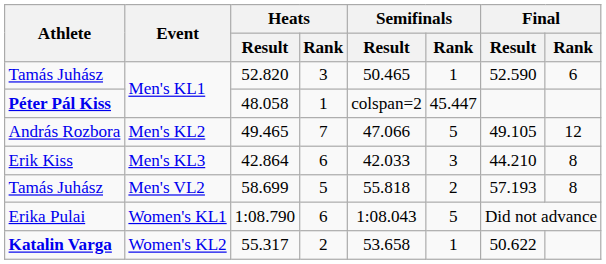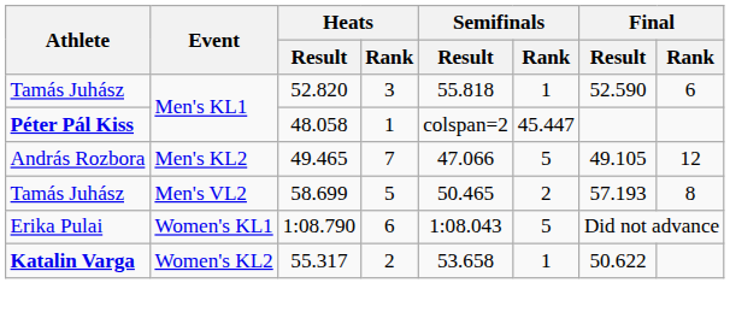52.820 | Semifinals / Result: 50.465 -> 55.818
- row: Erik Kiss | Men's KL3 | 42.864 | 6 | 42.033 | 3 | 44.210 | 8
58.699 | Semifinals / Result: 55.818 -> 50.465
